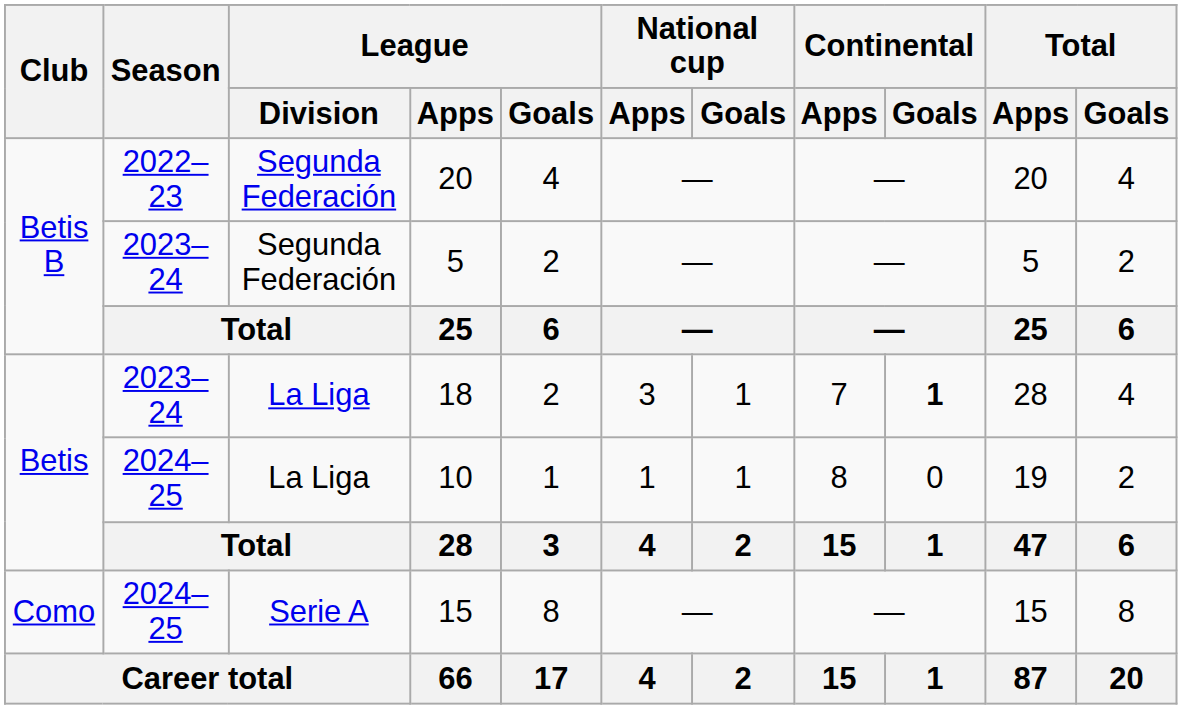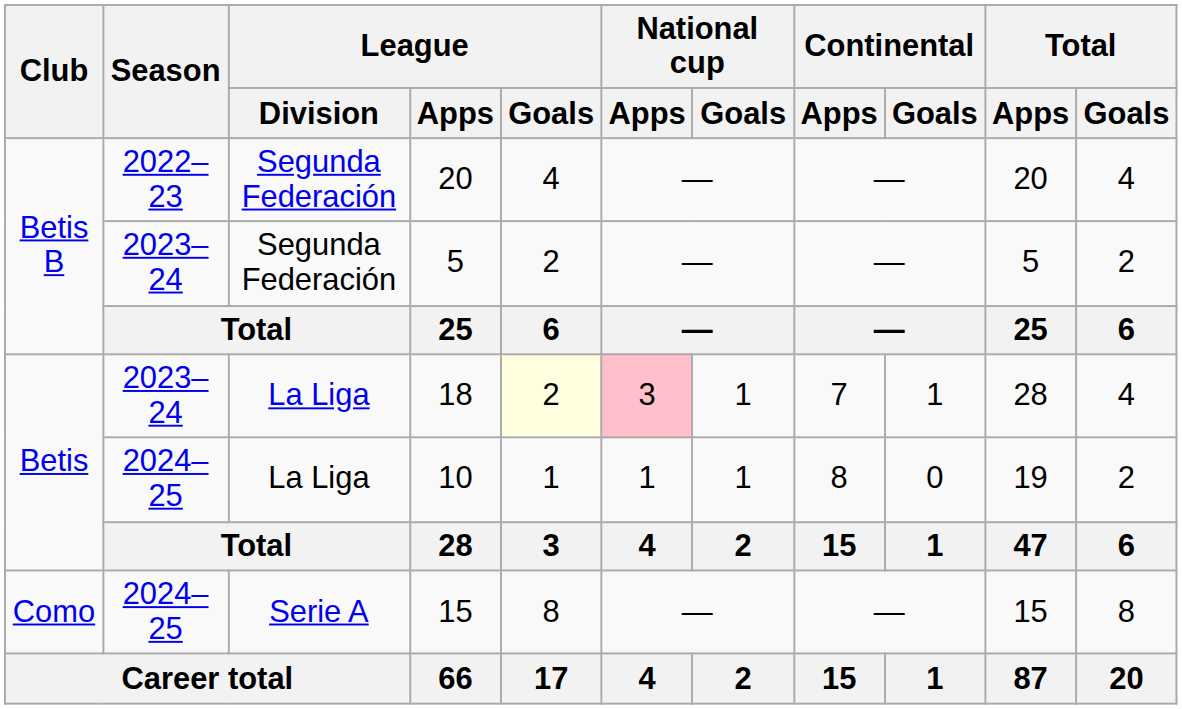18 | League / Goals: no background -> lightyellow background
18 | National cup / Apps: no background -> pink background
18 | Continental / Goals: bold -> normal
